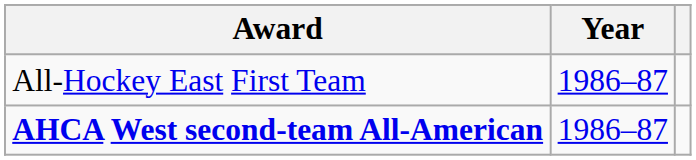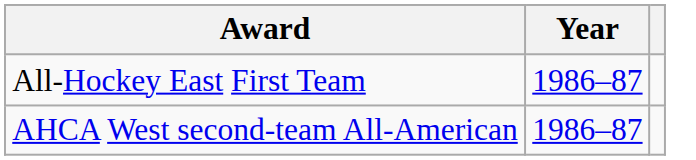row 3 | Award: bold -> normal
